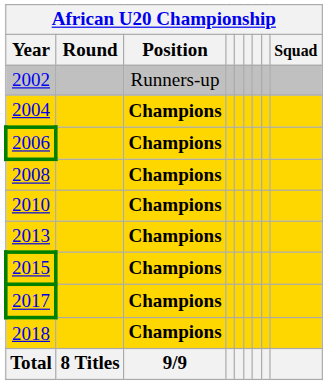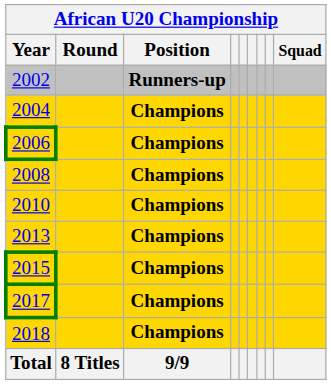2002 | Position: normal -> bold
